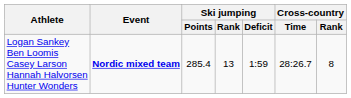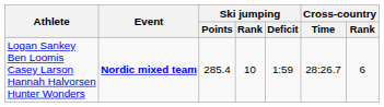row 3 | Ski jumping / Rank: 13 -> 10
row 3 | Cross-country / Rank: 8 -> 6
